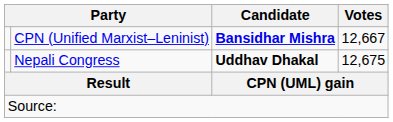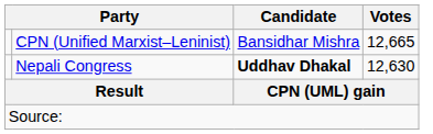CPN (Unified Marxist–Leninist) | Candidate: bold -> normal
CPN (Unified Marxist–Leninist) | Votes: 12,667 -> 12,665
Nepali Congress | Votes: 12,675 -> 12,630
